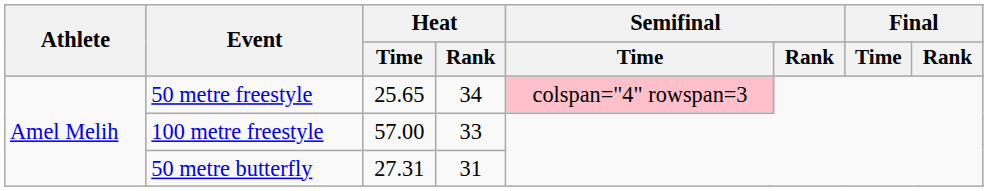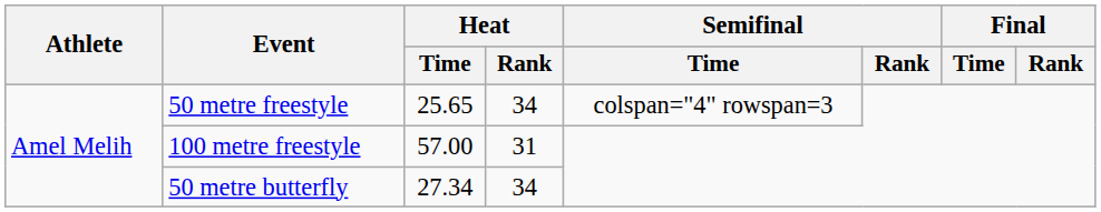50 metre freestyle | Semifinal / Time: pink background -> no background
100 metre freestyle | Heat / Rank: 33 -> 31
50 metre butterfly | Heat / Time: 27.31 -> 27.34
50 metre butterfly | Heat / Rank: 31 -> 34
